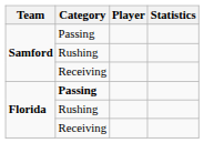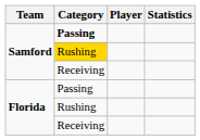Samford / Passing | Category: normal -> bold
Samford / Rushing | Category: no background -> gold background
Florida / Passing | Category: bold -> normal
